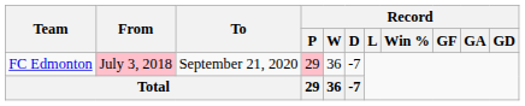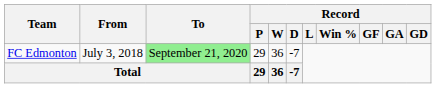FC Edmonton | From: pink background -> no background
FC Edmonton | To: no background -> lightgreen background
FC Edmonton | Record / P: pink background -> no background
